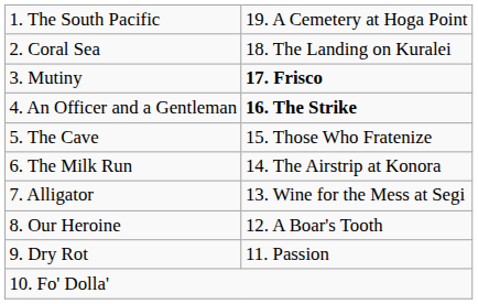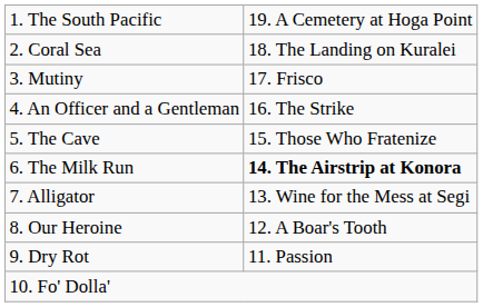3. Mutiny | column 2: bold -> normal
4. An Officer and a Gentleman | column 2: bold -> normal
6. The Milk Run | column 2: normal -> bold
